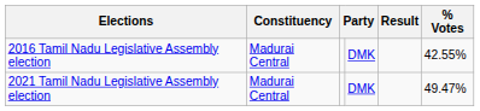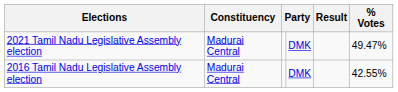rows swapped: 2016 Tamil Nadu Legislative Assembly election <-> 2021 Tamil Nadu Legislative Assembly election
